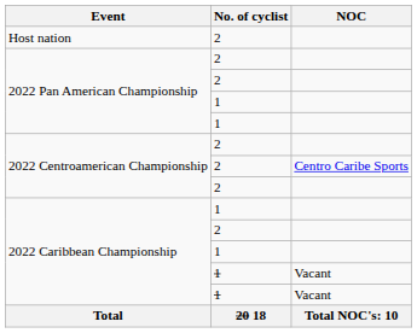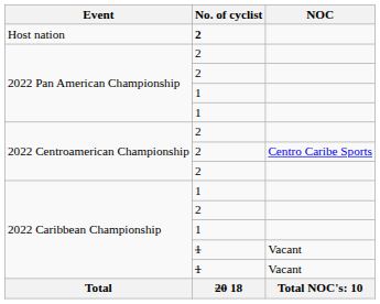Host nation | No. of cyclist: normal -> bold
